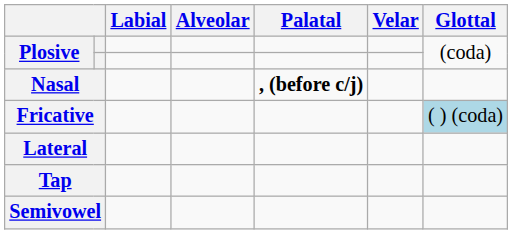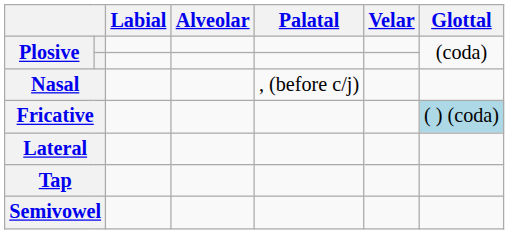Nasal | Palatal: bold -> normal
